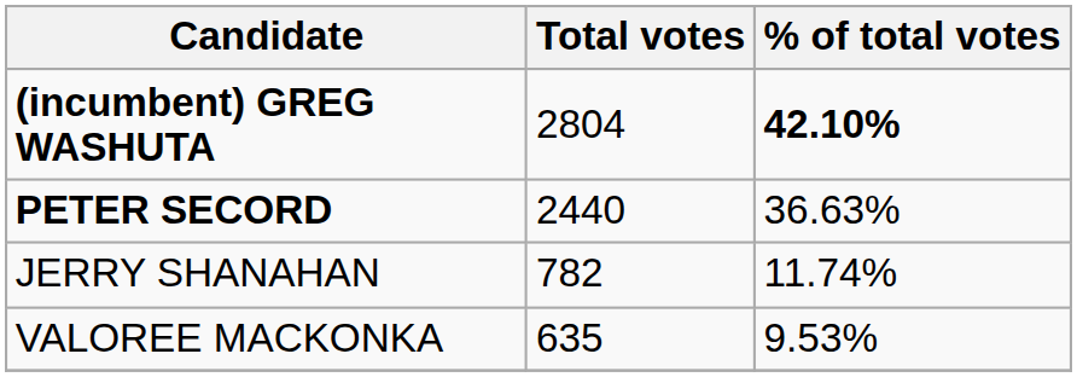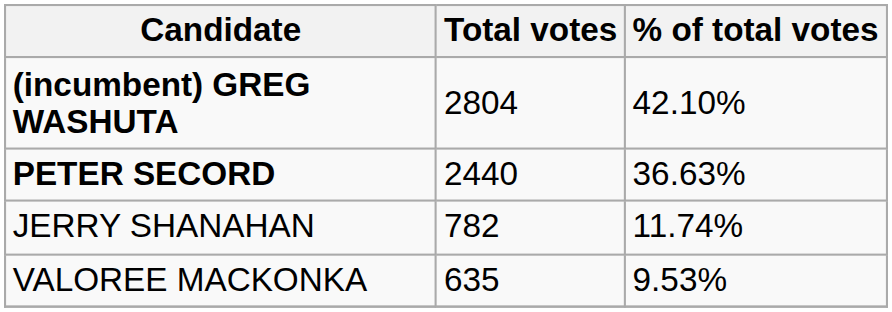(incumbent) GREG WASHUTA | % of total votes: bold -> normal
